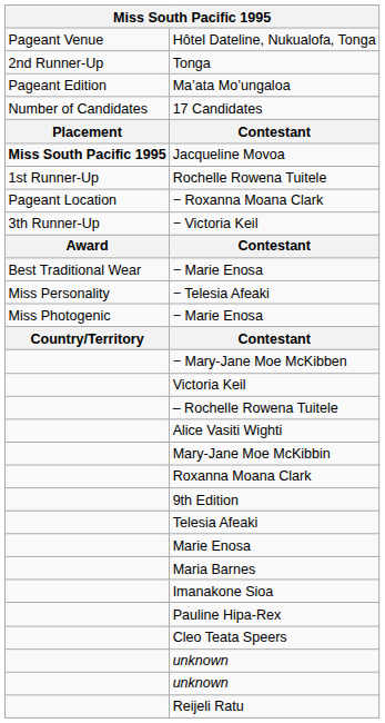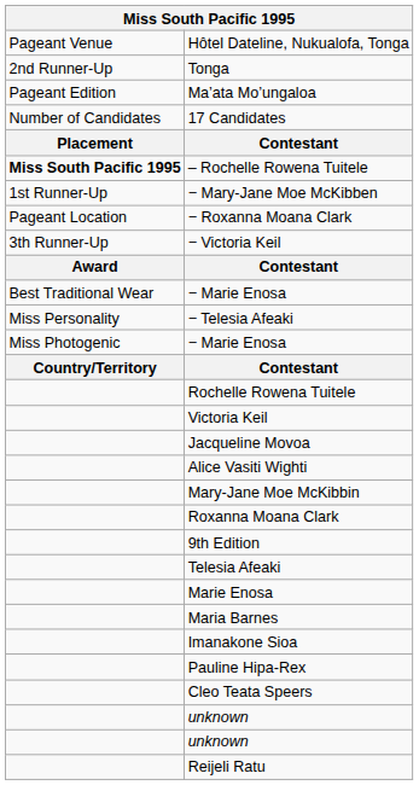row 7 | column 2: Jacqueline Movoa -> – Rochelle Rowena Tuitele
row 8 | column 2: Rochelle Rowena Tuitele -> − Mary-Jane Moe McKibben
row 16 | column 2: − Mary-Jane Moe McKibben -> Rochelle Rowena Tuitele
row 18 | column 2: – Rochelle Rowena Tuitele -> Jacqueline Movoa
